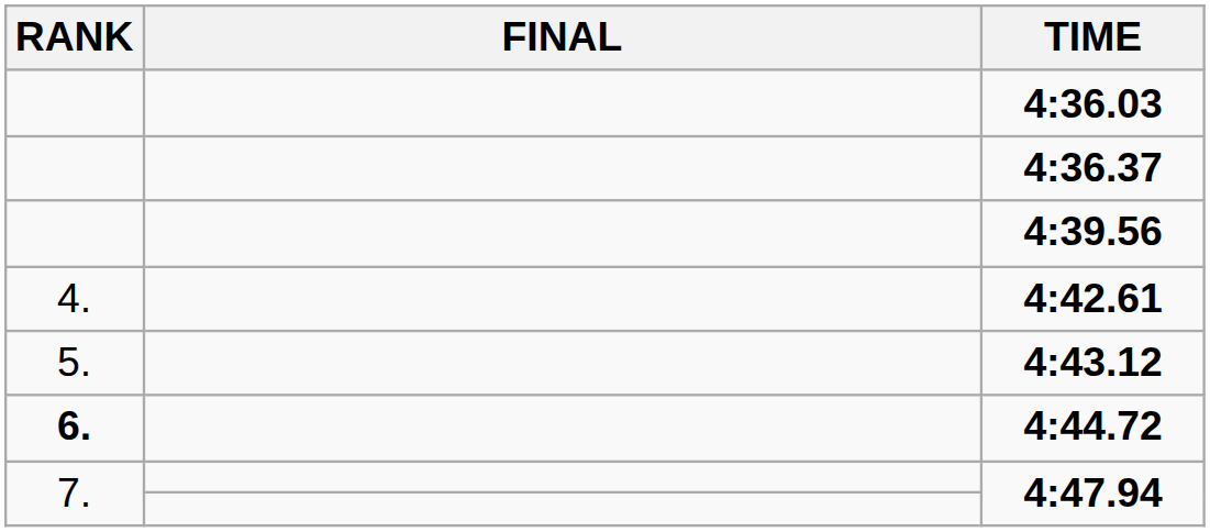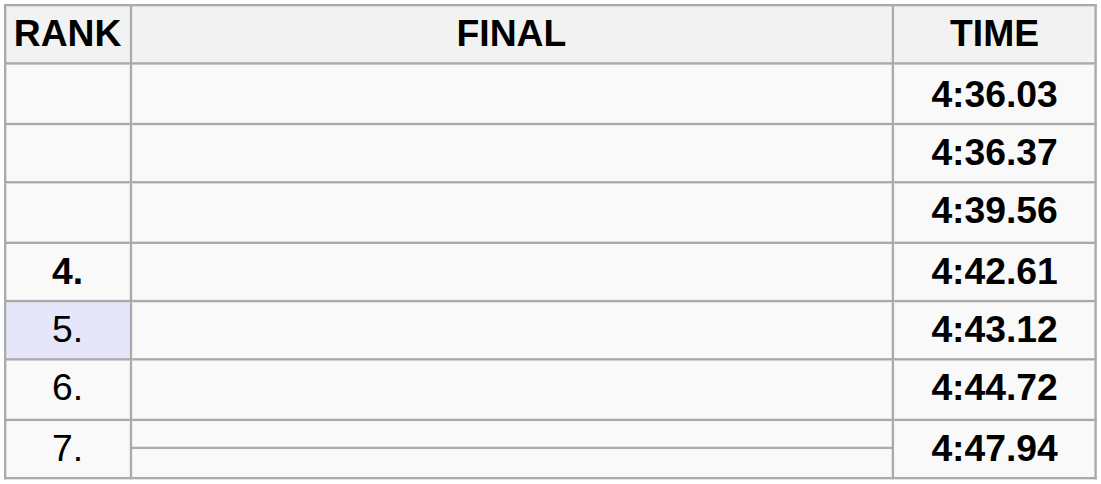4:42.61 | RANK: normal -> bold
4:43.12 | RANK: no background -> lavender background
4:44.72 | RANK: bold -> normal
